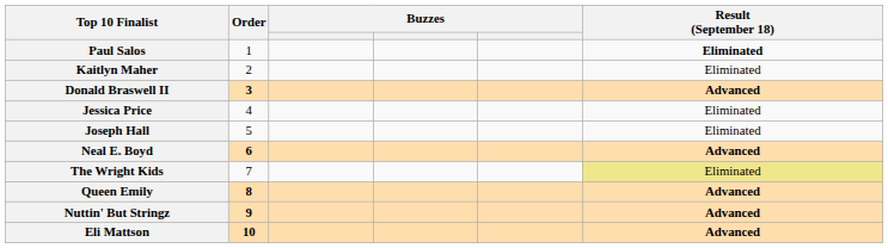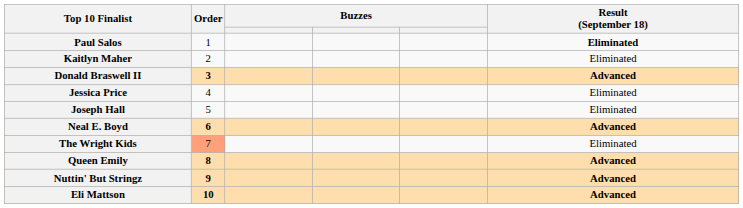The Wright Kids | Order: no background -> lightsalmon background
The Wright Kids | Result (September 18): khaki background -> no background
